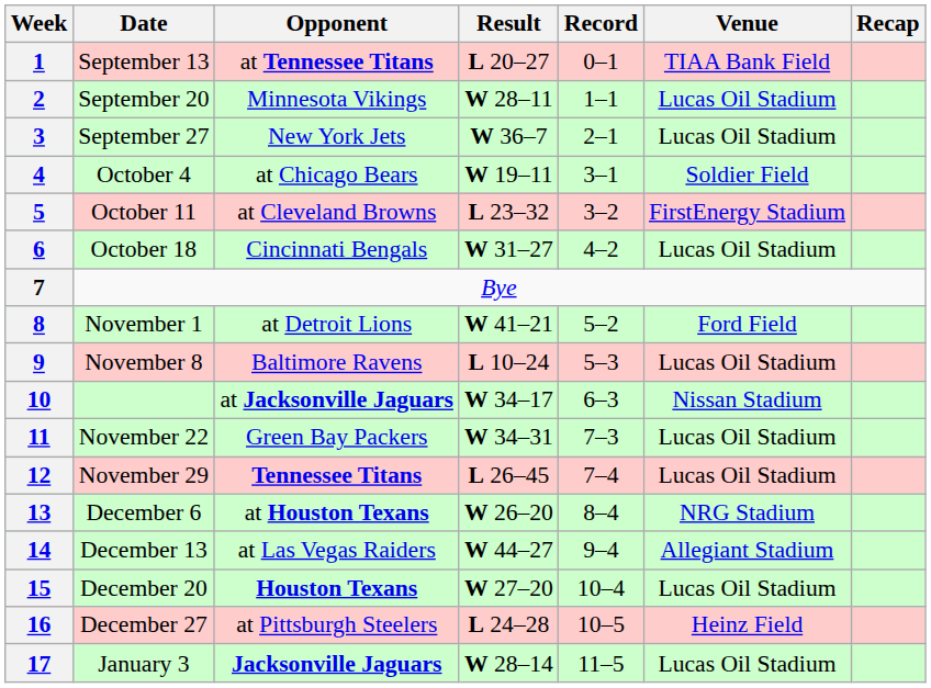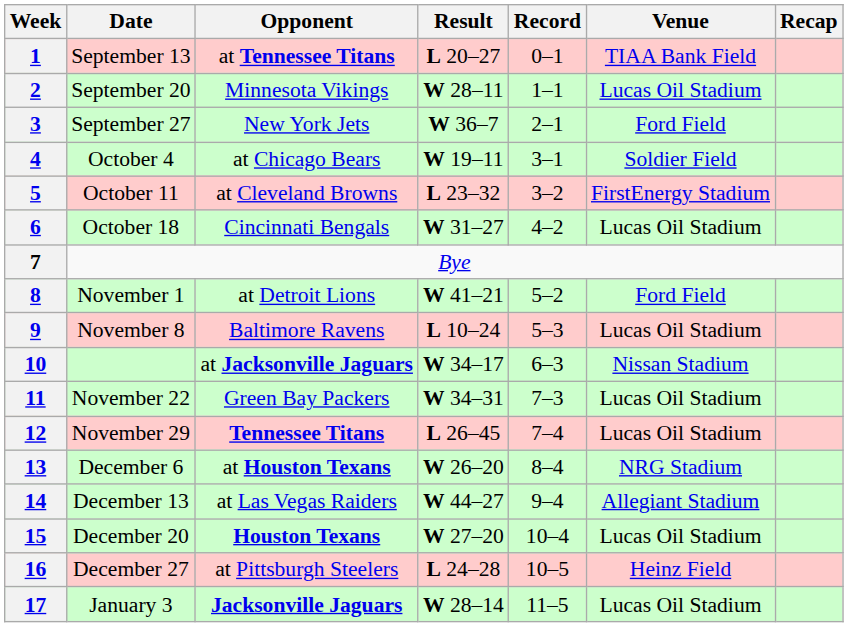3 | Venue: Lucas Oil Stadium -> Ford Field
